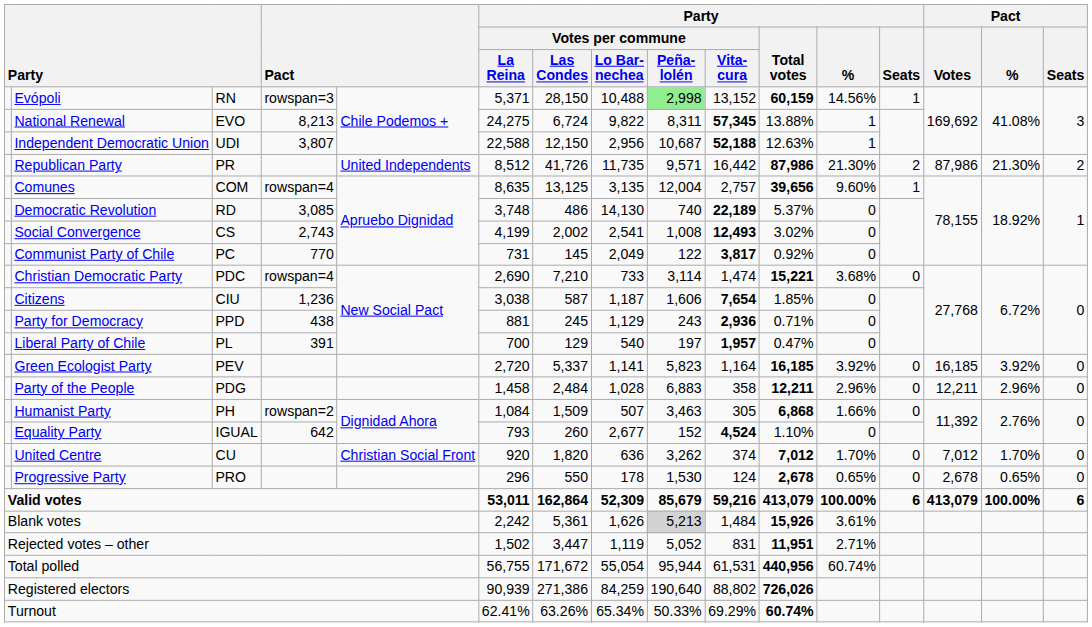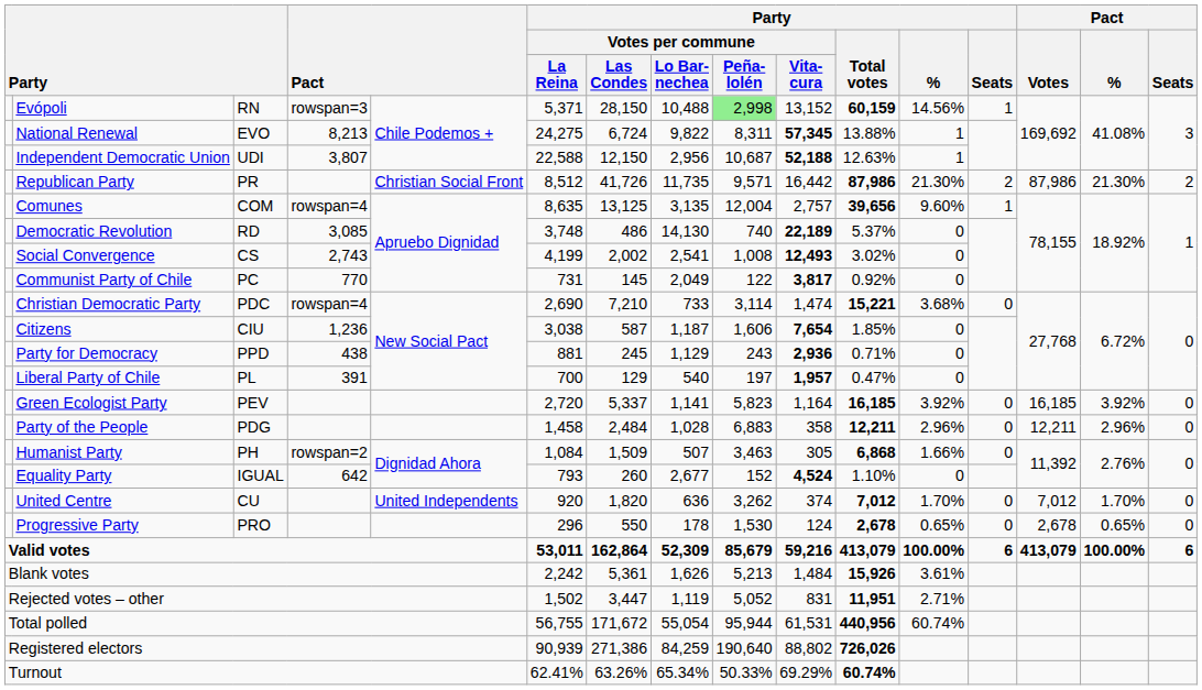Republican Party | column 5: United Independents -> Christian Social Front
United Centre | column 5: Christian Social Front -> United Independents
Blank votes | Party / Votes per commune / Peña- lolén: lightgrey background -> no background
